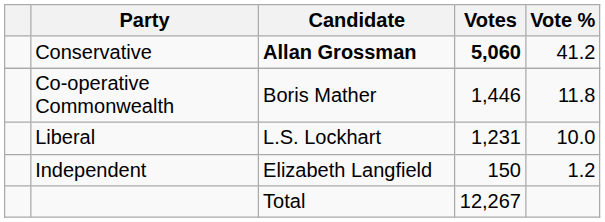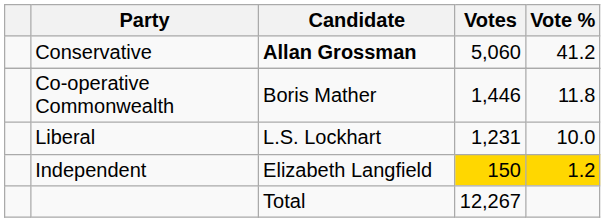Conservative | Votes: bold -> normal
Independent | Votes: no background -> gold background
Independent | Vote %: no background -> gold background
